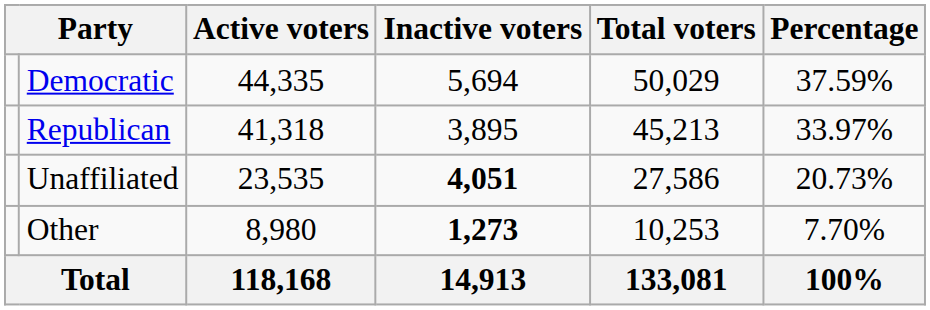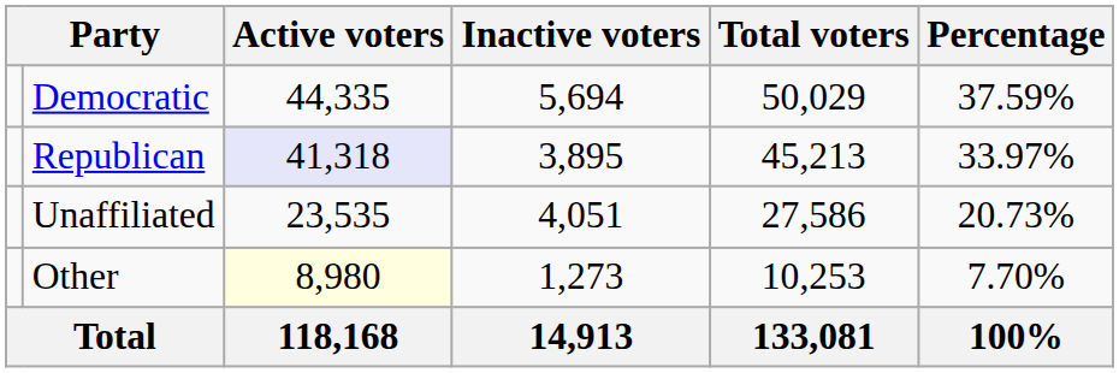Republican | Active voters: no background -> lavender background
Unaffiliated | Inactive voters: bold -> normal
Other | Active voters: no background -> lightyellow background
Other | Inactive voters: bold -> normal
